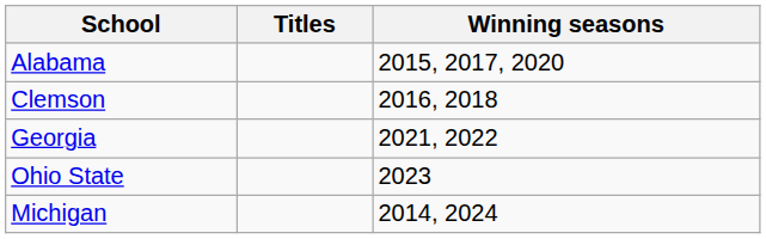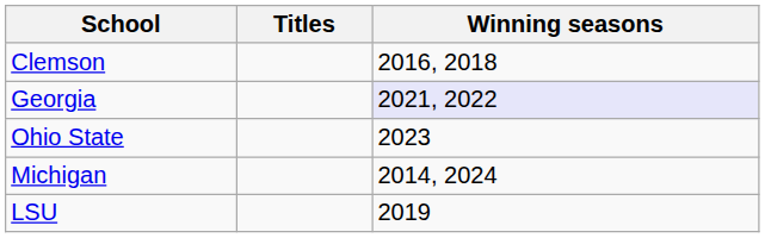- row: Alabama | 2015, 2017, 2020
Georgia | Winning seasons: no background -> lavender background
+ row: LSU | 2019
